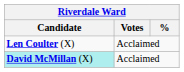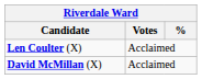David McMillan (X) | Candidate: paleturquoise background -> no background
